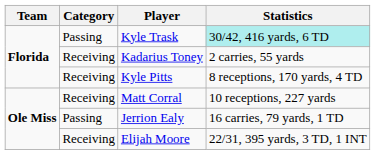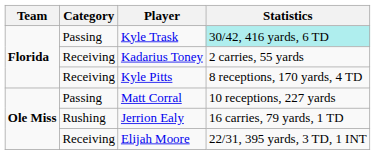Matt Corral | Category: Receiving -> Passing
Jerrion Ealy | Category: Passing -> Rushing
